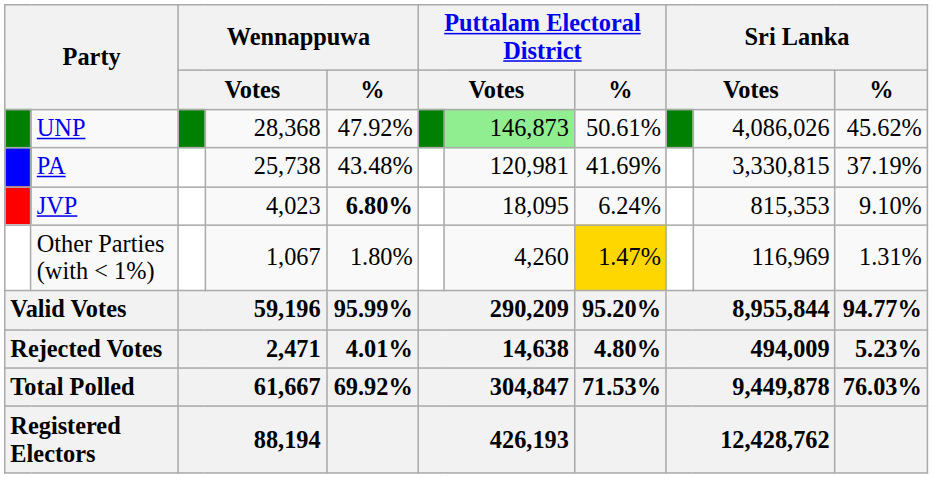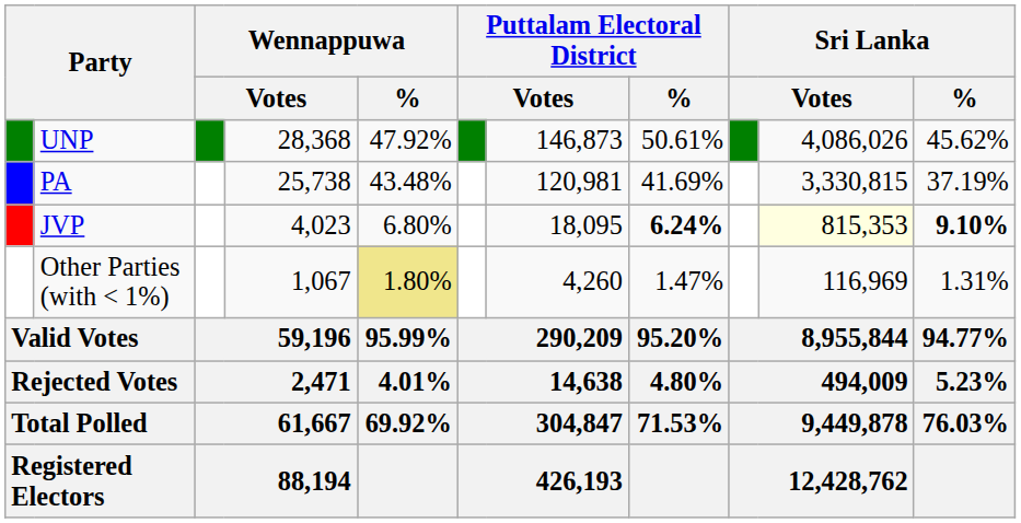UNP | column 7: lightgreen background -> no background
JVP | Wennappuwa / %: bold -> normal
JVP | Puttalam Electoral District / %: normal -> bold
JVP | column 10: no background -> lightyellow background
JVP | Sri Lanka / %: normal -> bold
Other Parties (with < 1%) | Wennappuwa / %: no background -> khaki background
Other Parties (with < 1%) | Puttalam Electoral District / %: gold background -> no background
